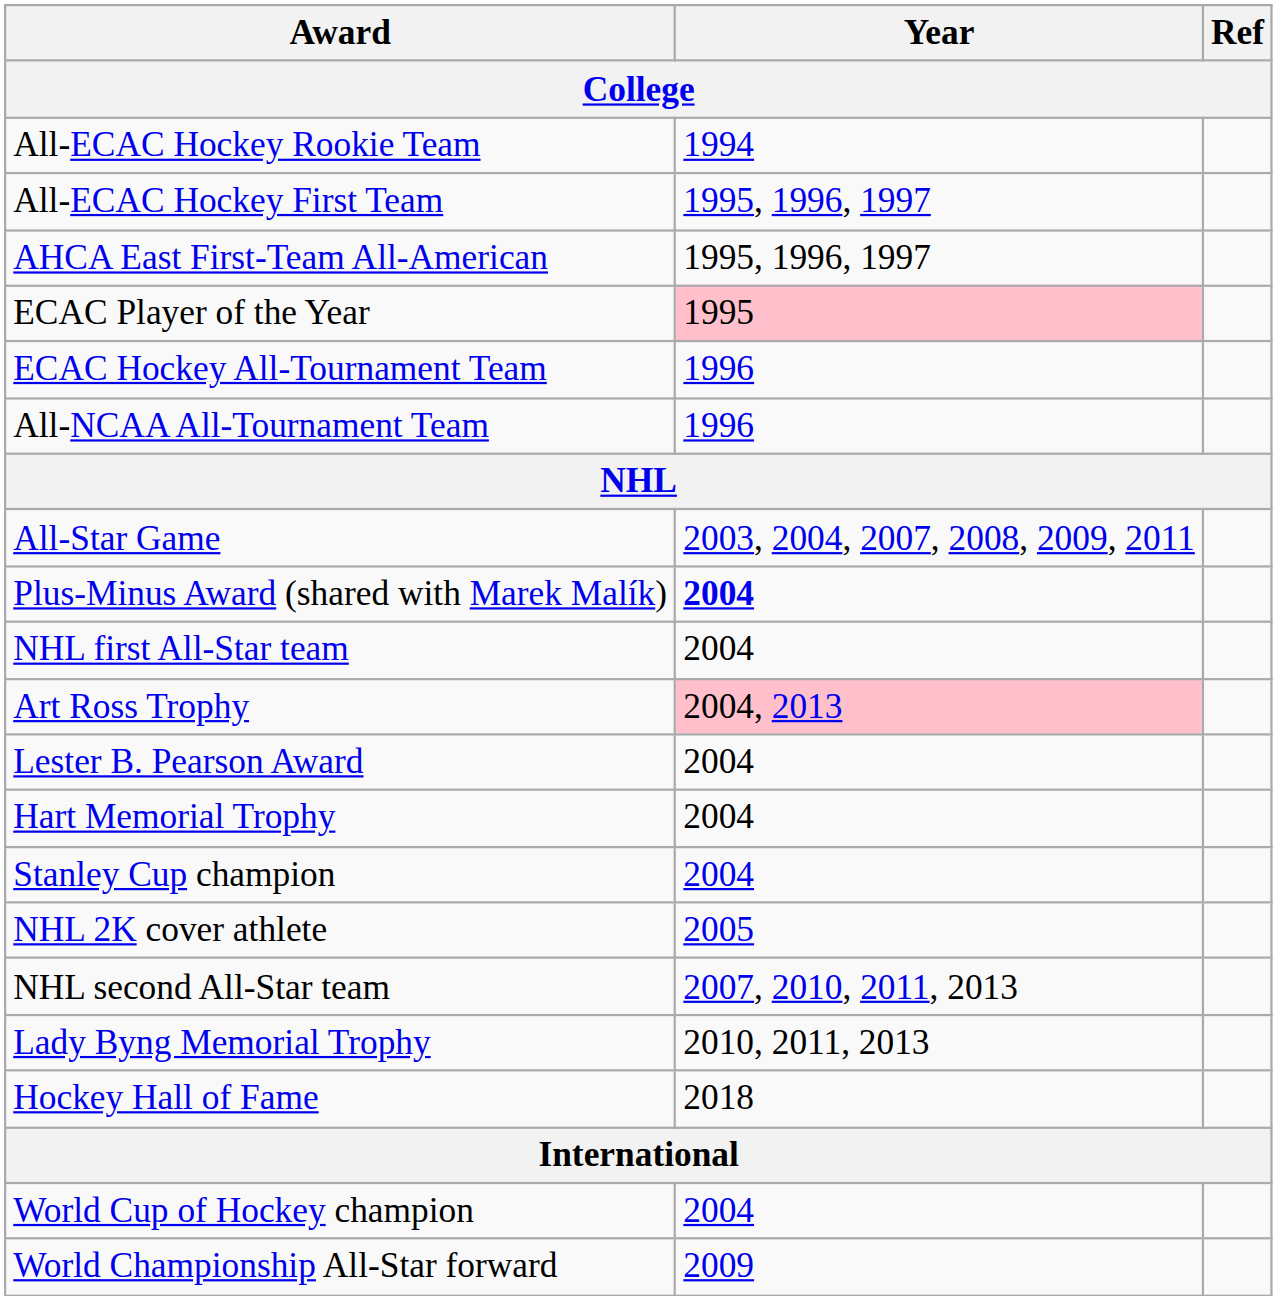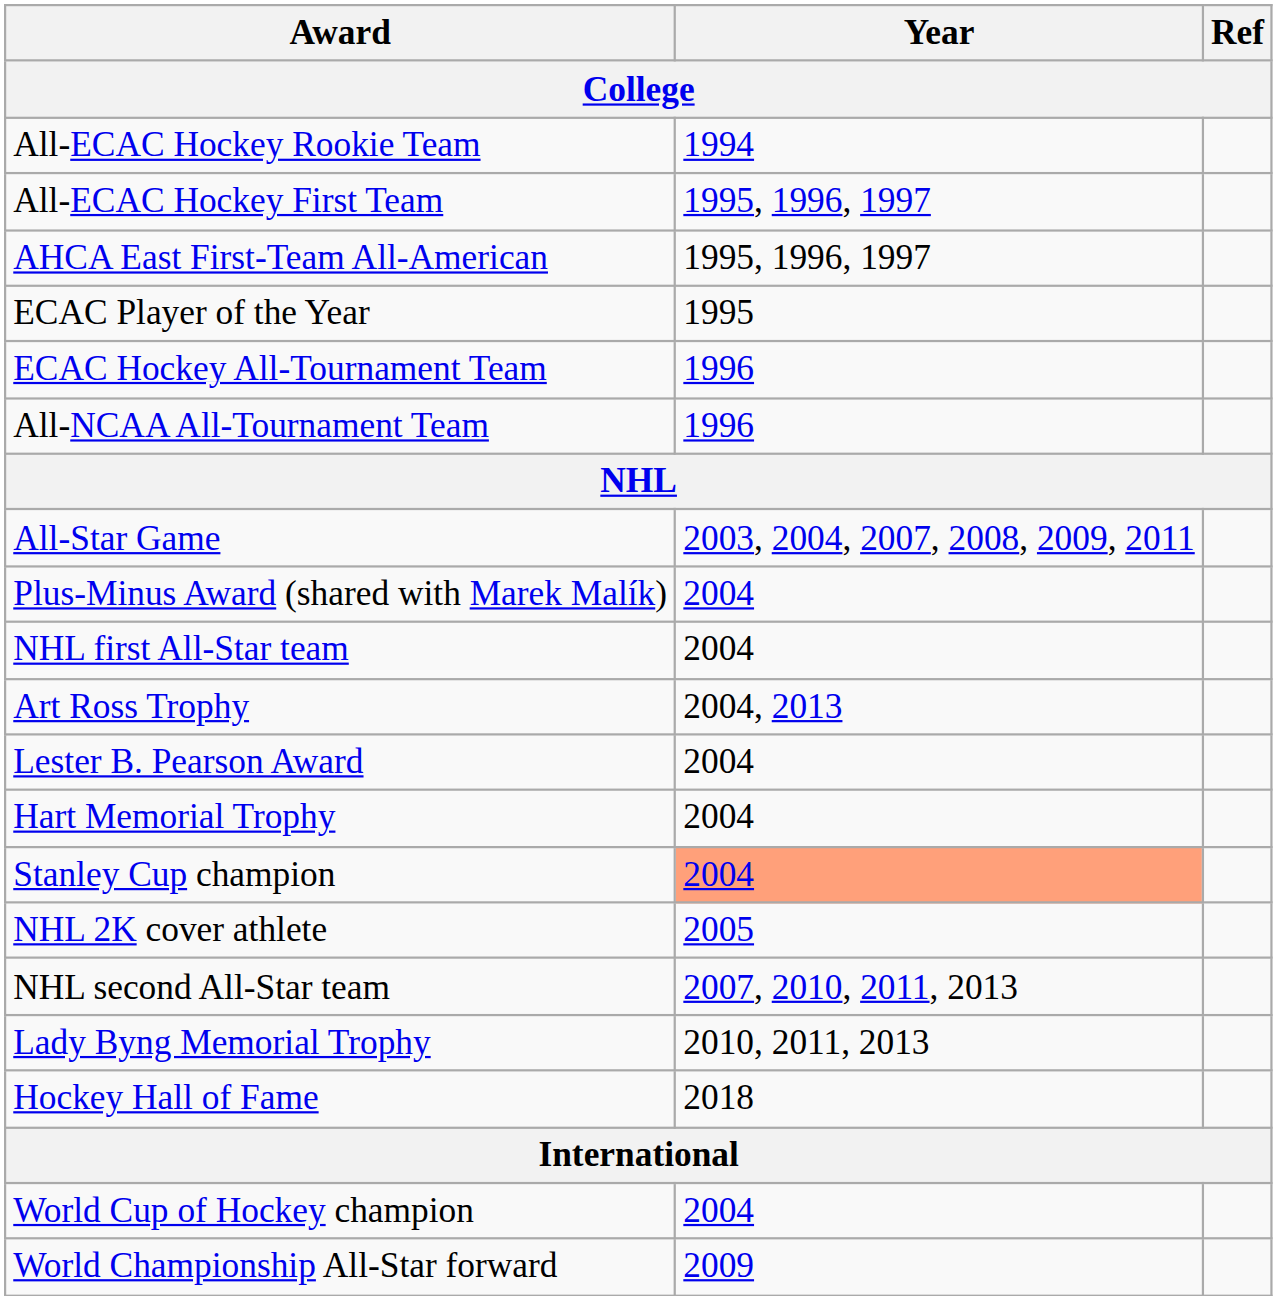ECAC Player of the Year | Year: pink background -> no background
Plus-Minus Award (shared with Marek Malík) | Year: bold -> normal
Art Ross Trophy | Year: pink background -> no background
Stanley Cup champion | Year: no background -> lightsalmon background
